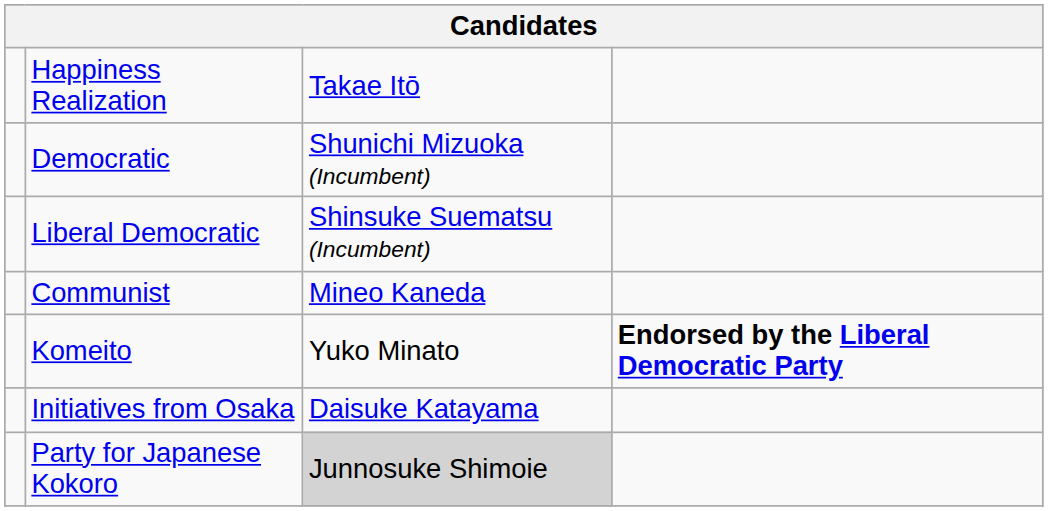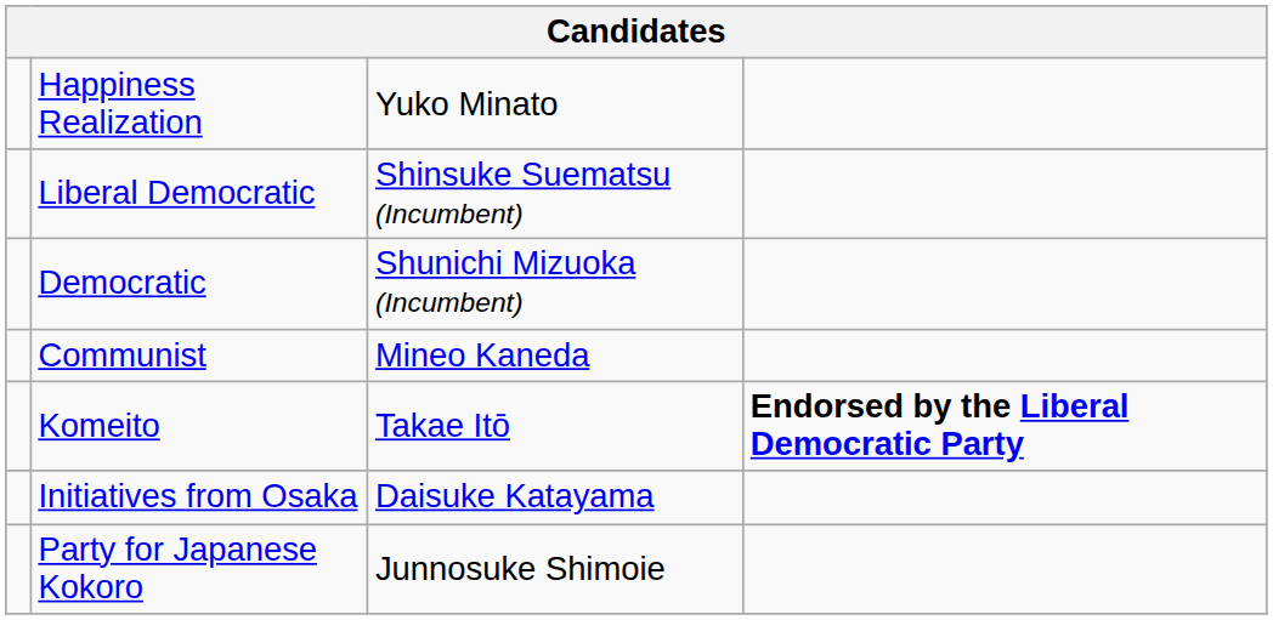Happiness Realization | column 3: Takae Itō -> Yuko Minato
rows swapped: Liberal Democratic <-> Democratic
Komeito | column 3: Yuko Minato -> Takae Itō
Party for Japanese Kokoro | column 3: lightgrey background -> no background
